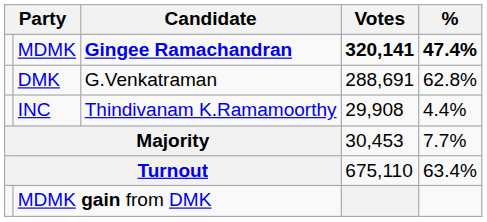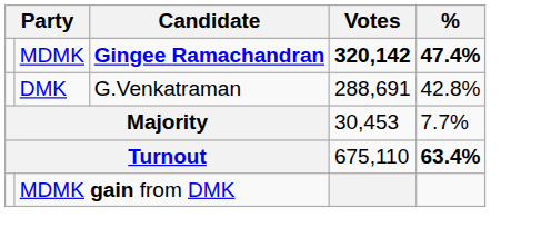MDMK | Votes: 320,141 -> 320,142
DMK | %: 62.8% -> 42.8%
- row: INC | Thindivanam K.Ramamoorthy | 29,908 | 4.4%
Turnout | %: normal -> bold
